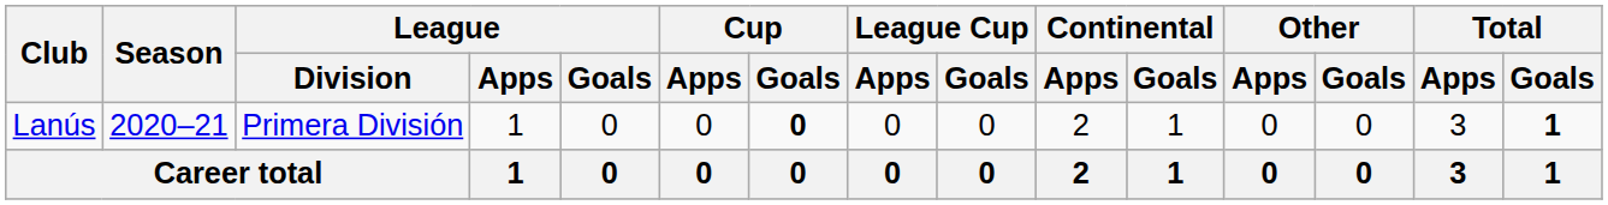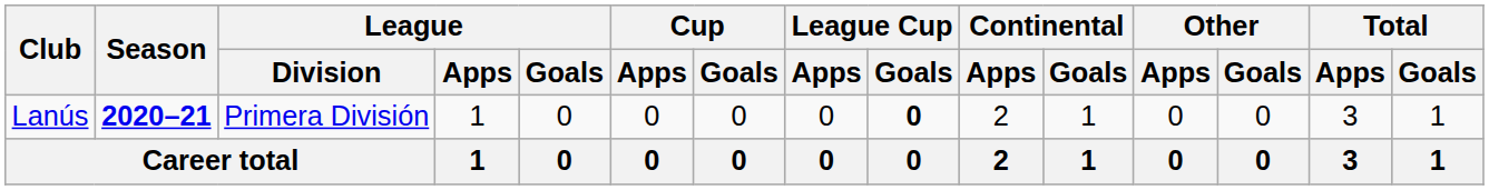Lanús | Season: normal -> bold
Lanús | Cup / Goals: bold -> normal
Lanús | League Cup / Goals: normal -> bold
Lanús | Total / Goals: bold -> normal
